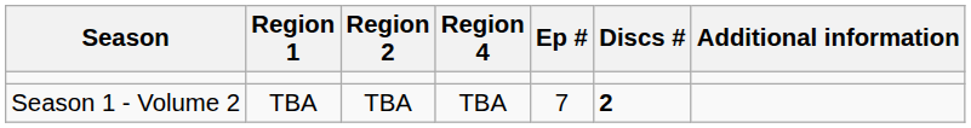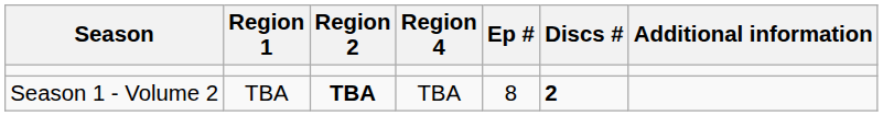Season 1 - Volume 2 | Region 2: normal -> bold
Season 1 - Volume 2 | Ep #: 7 -> 8
